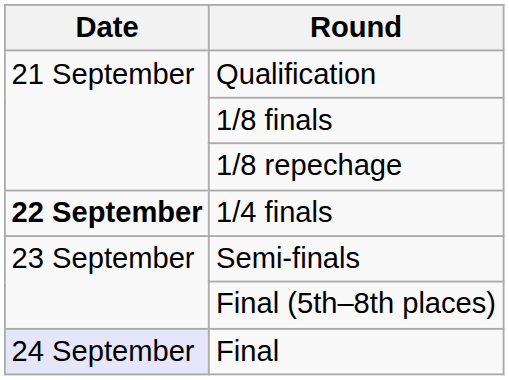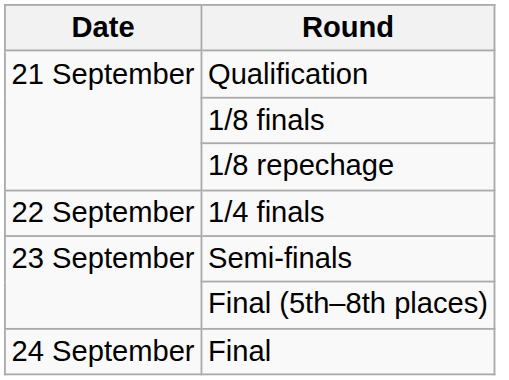1/4 finals | Date: bold -> normal
Final | Date: lavender background -> no background
